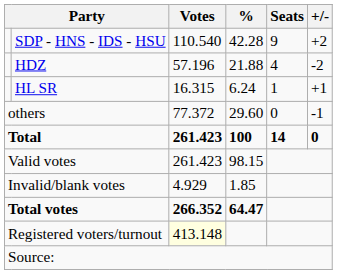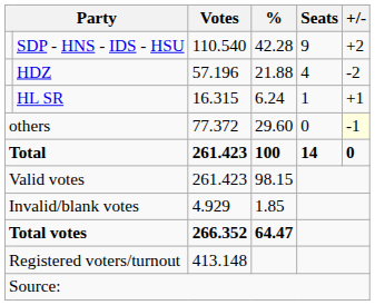others | +/-: no background -> lightyellow background
Registered voters/turnout | Votes: lightyellow background -> no background
